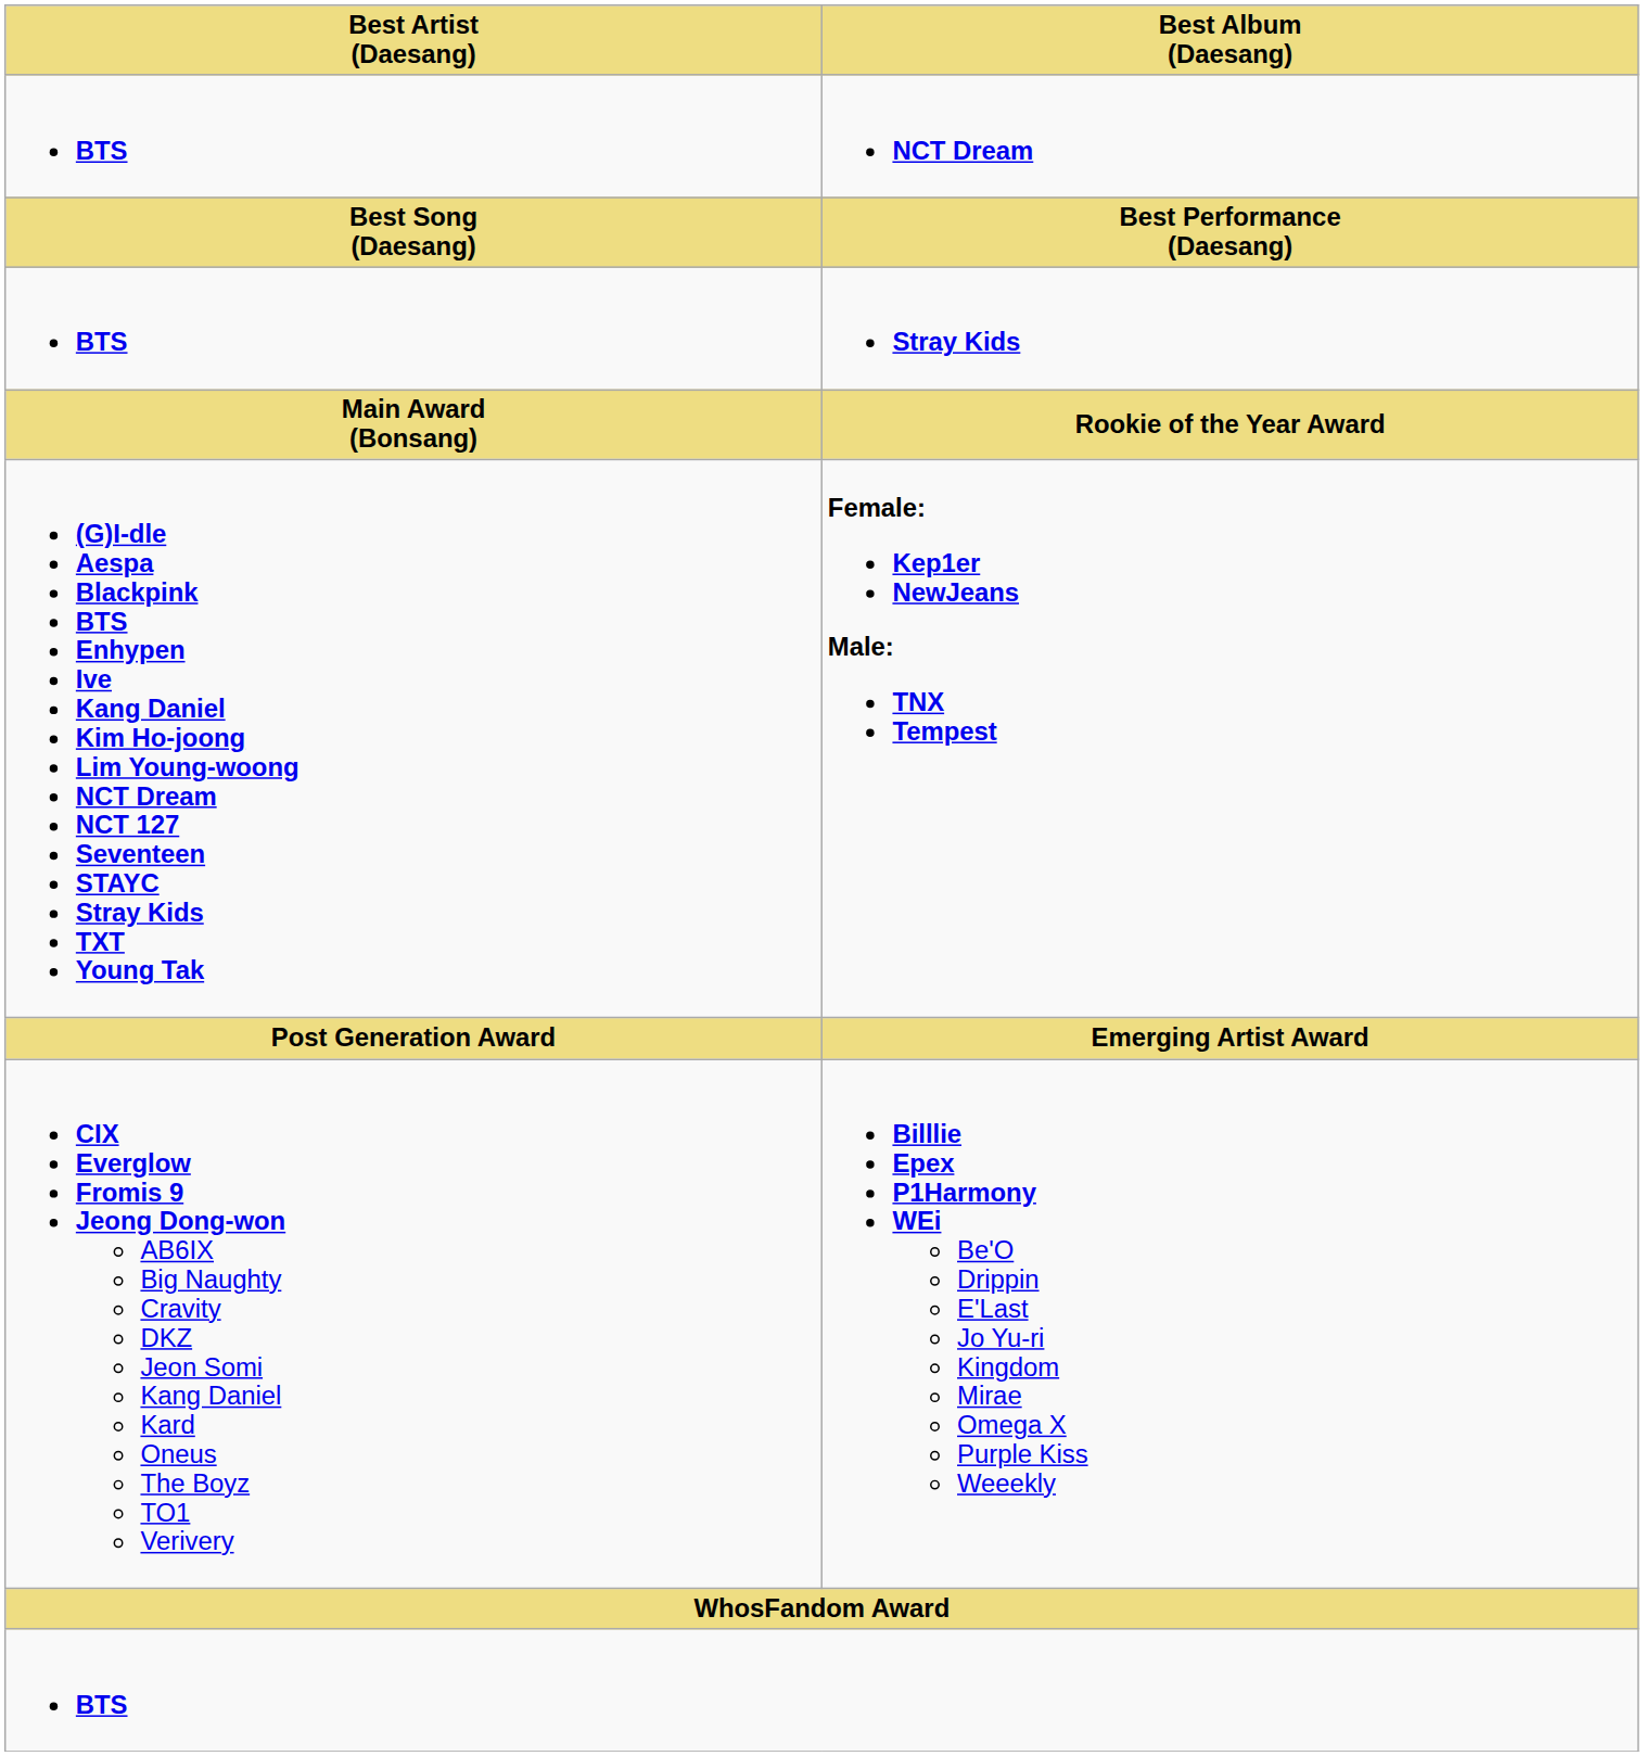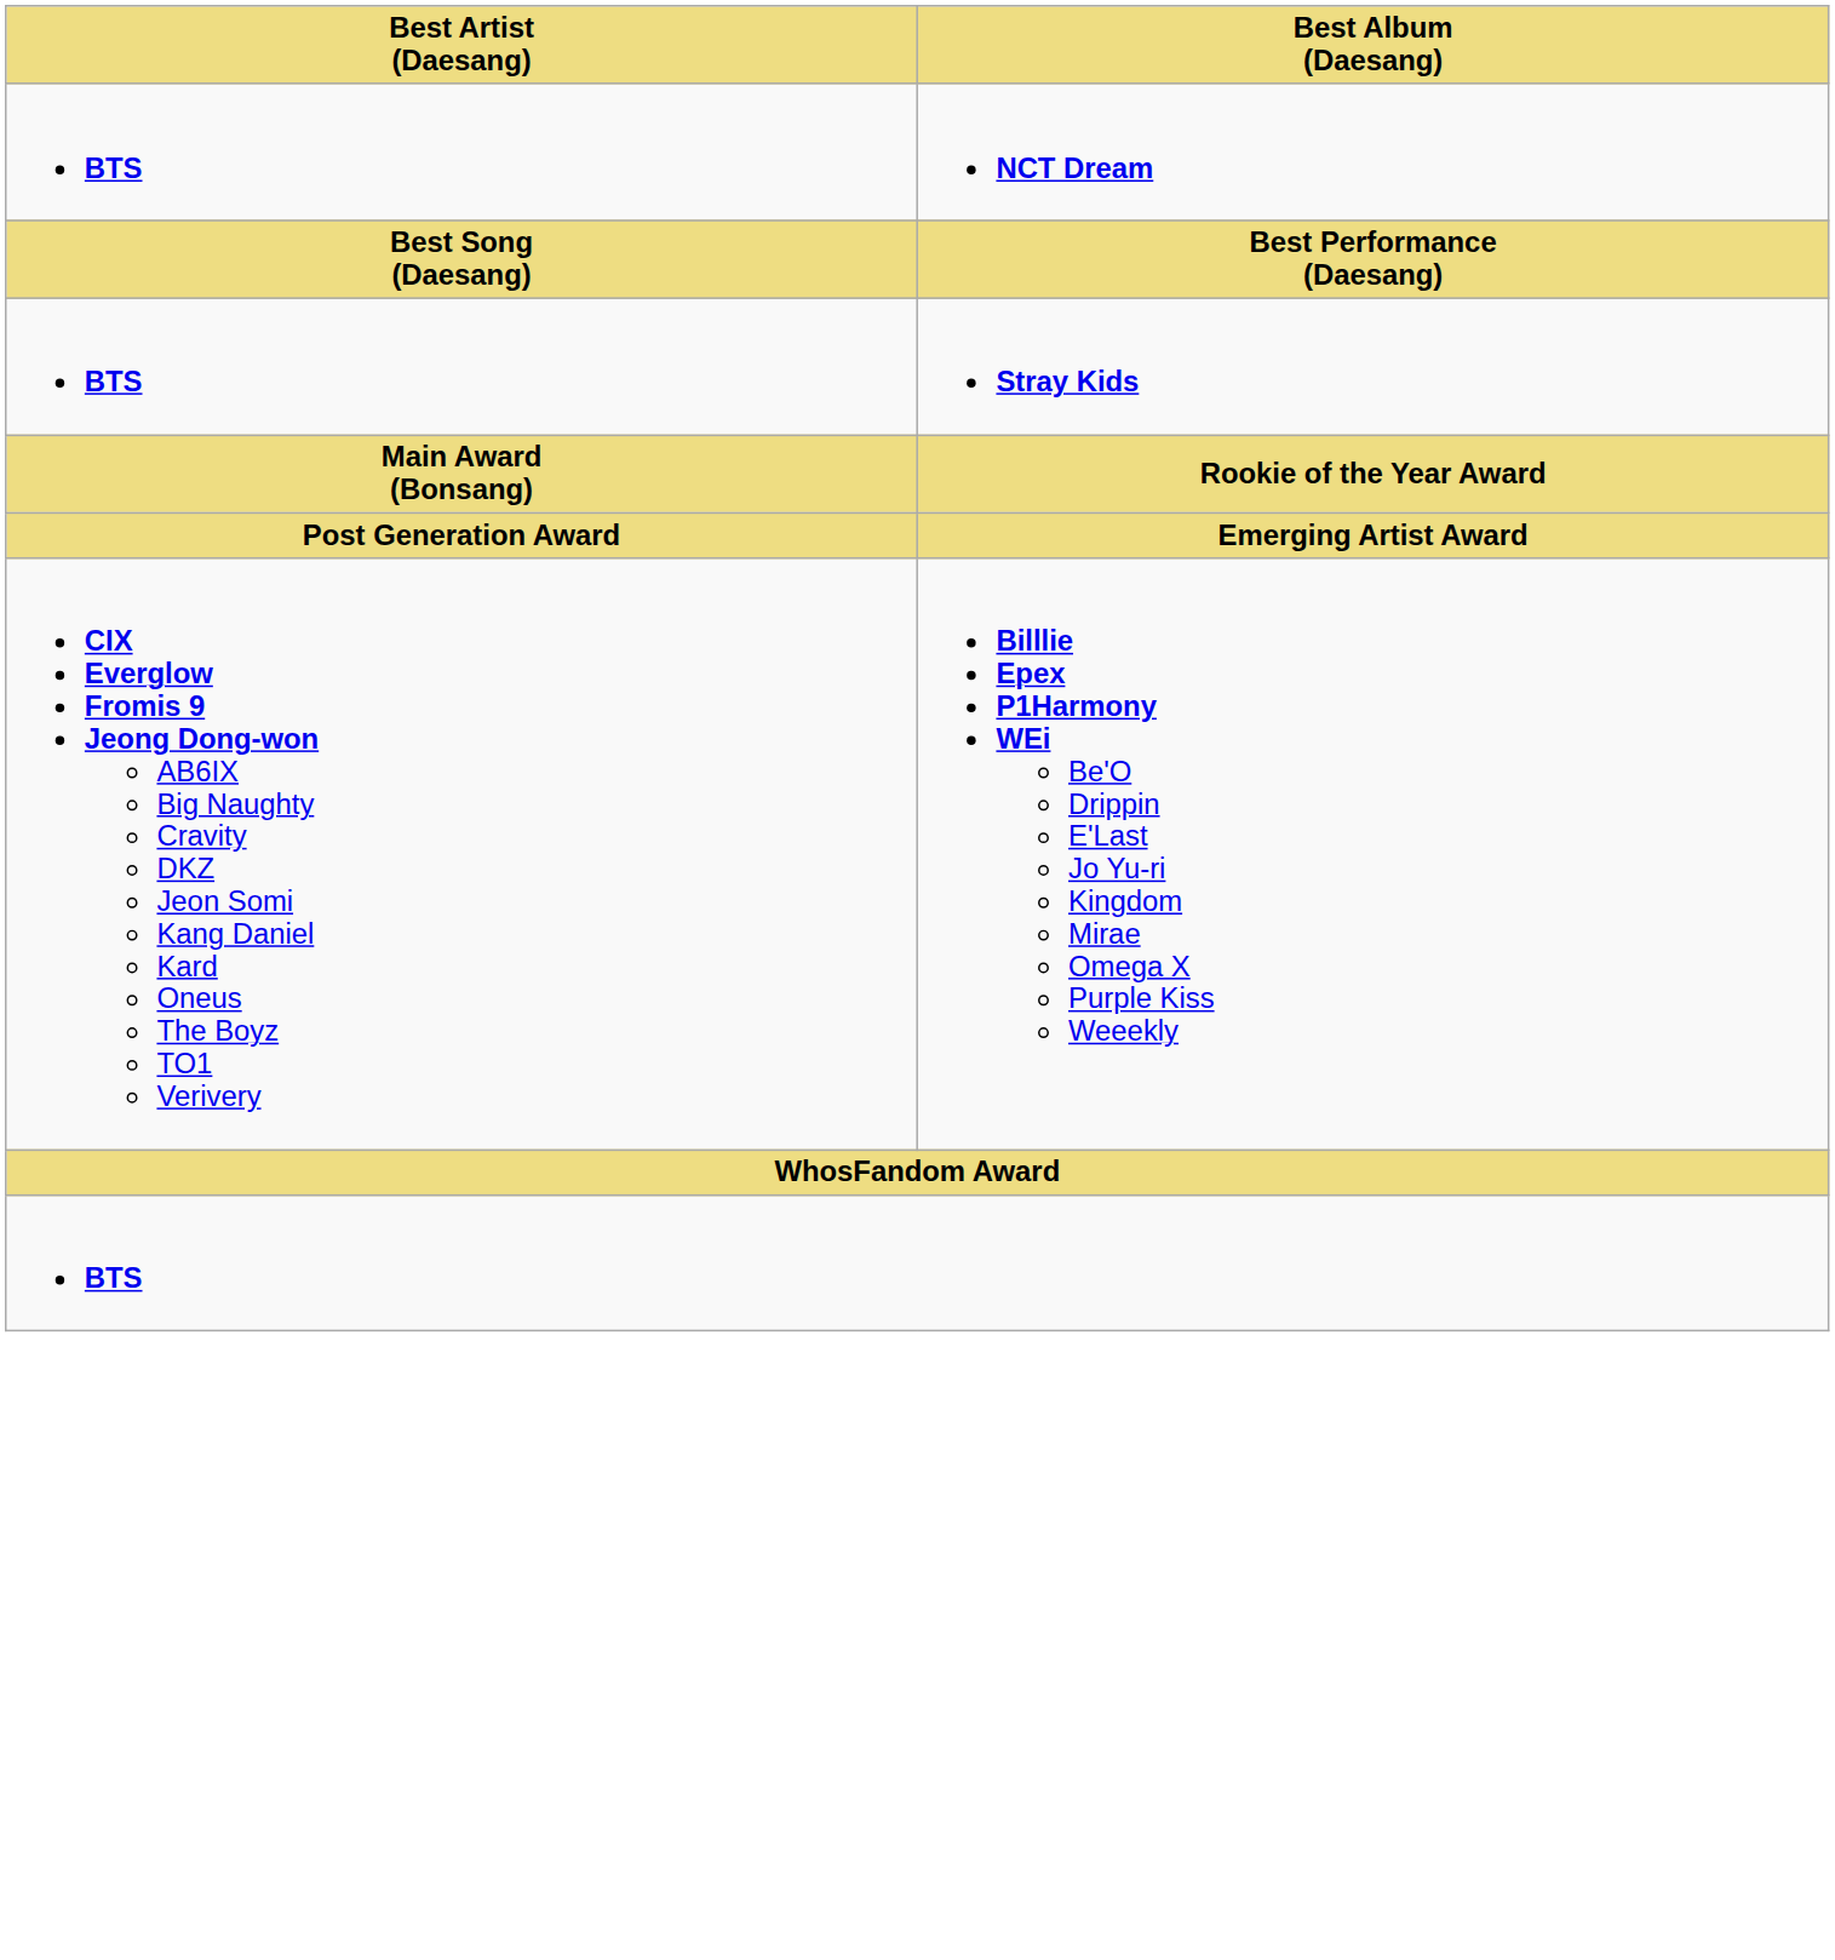- row: (G)I-dle Aespa Blackpink BTS Enhypen Ive Kang Daniel Kim Ho-joong Lim Young-woong NCT Dream NCT 127 Seventeen STAYC Stray Kids TXT Young Tak | Female: Kep1er NewJeans Male: TNX Tempest
